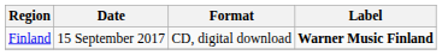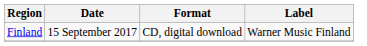Finland | Label: bold -> normal
